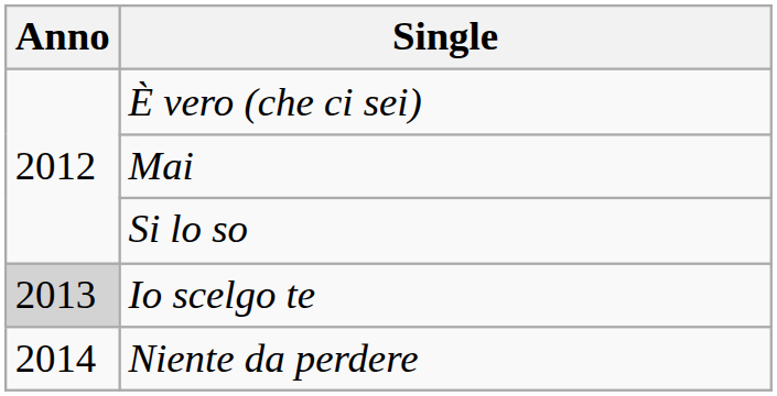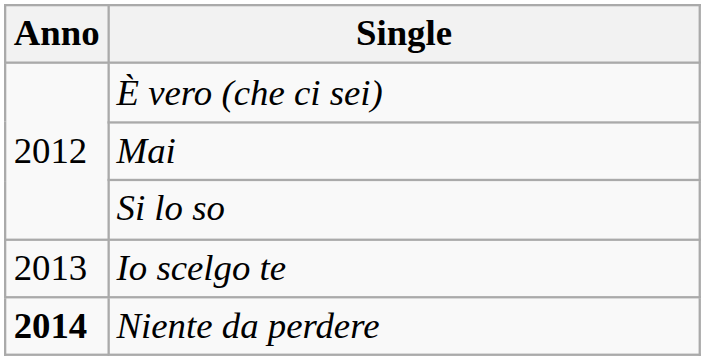Io scelgo te | Anno: lightgrey background -> no background
Niente da perdere | Anno: normal -> bold
